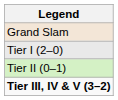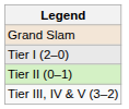row 5 | column 1: bold -> normal
